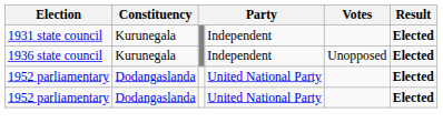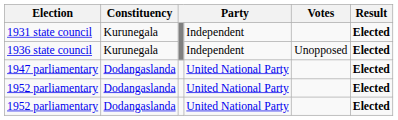+ row: 1947 parliamentary | Dodangaslanda | United National Party | Elected
